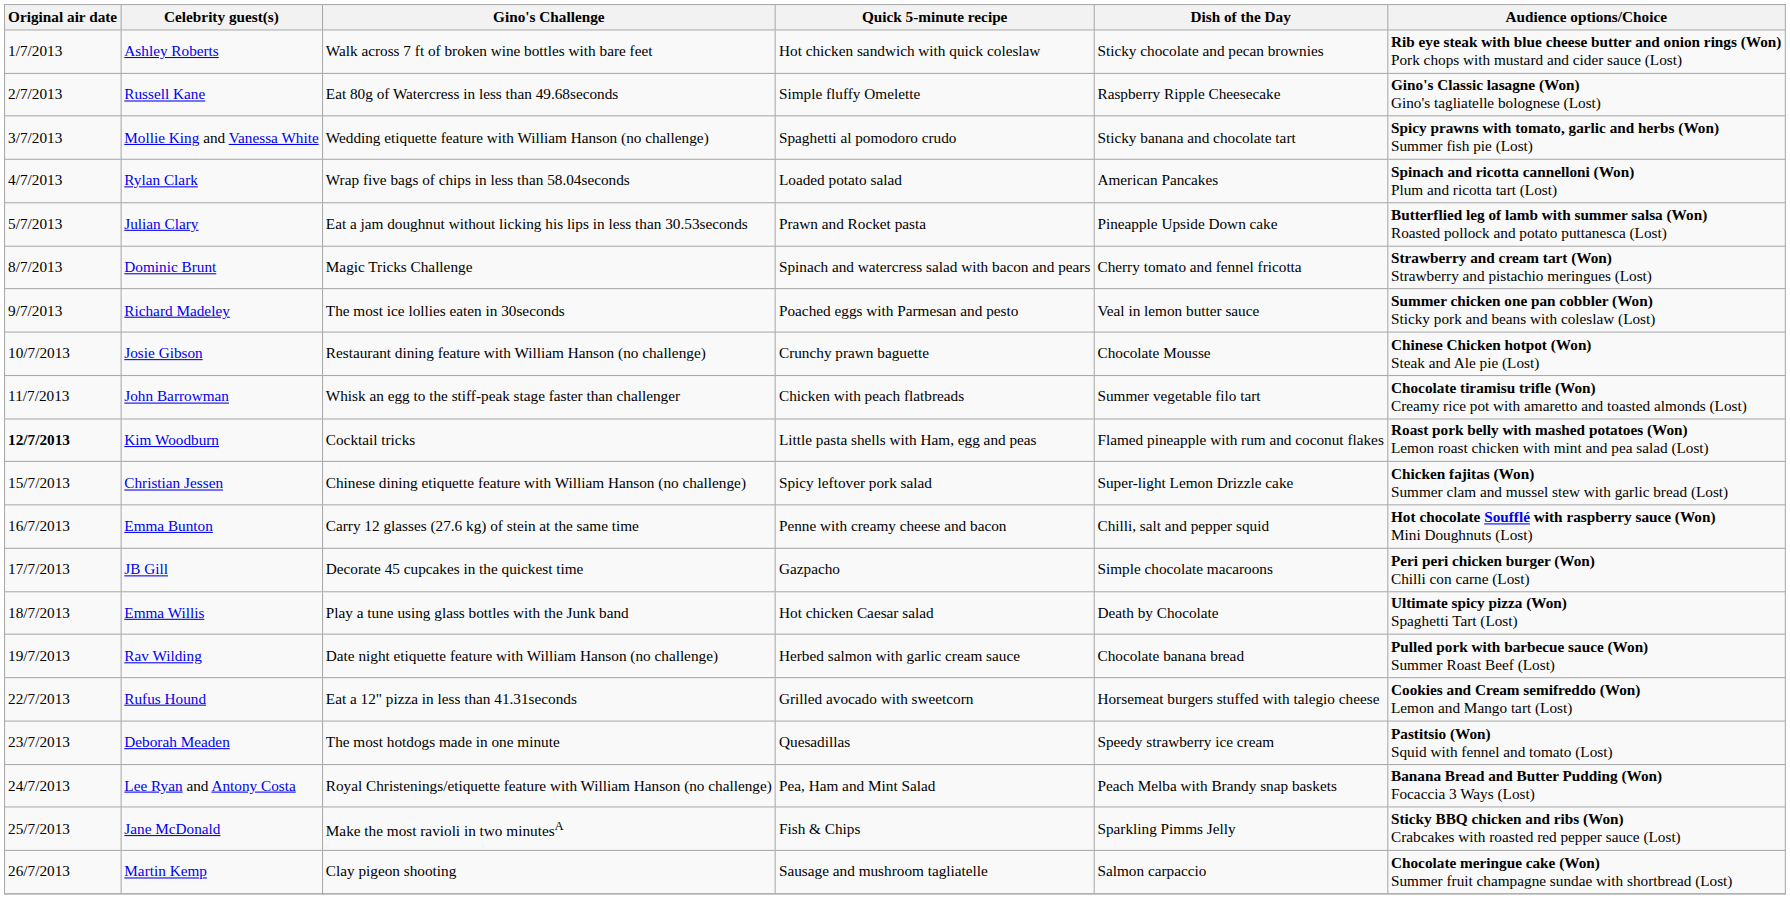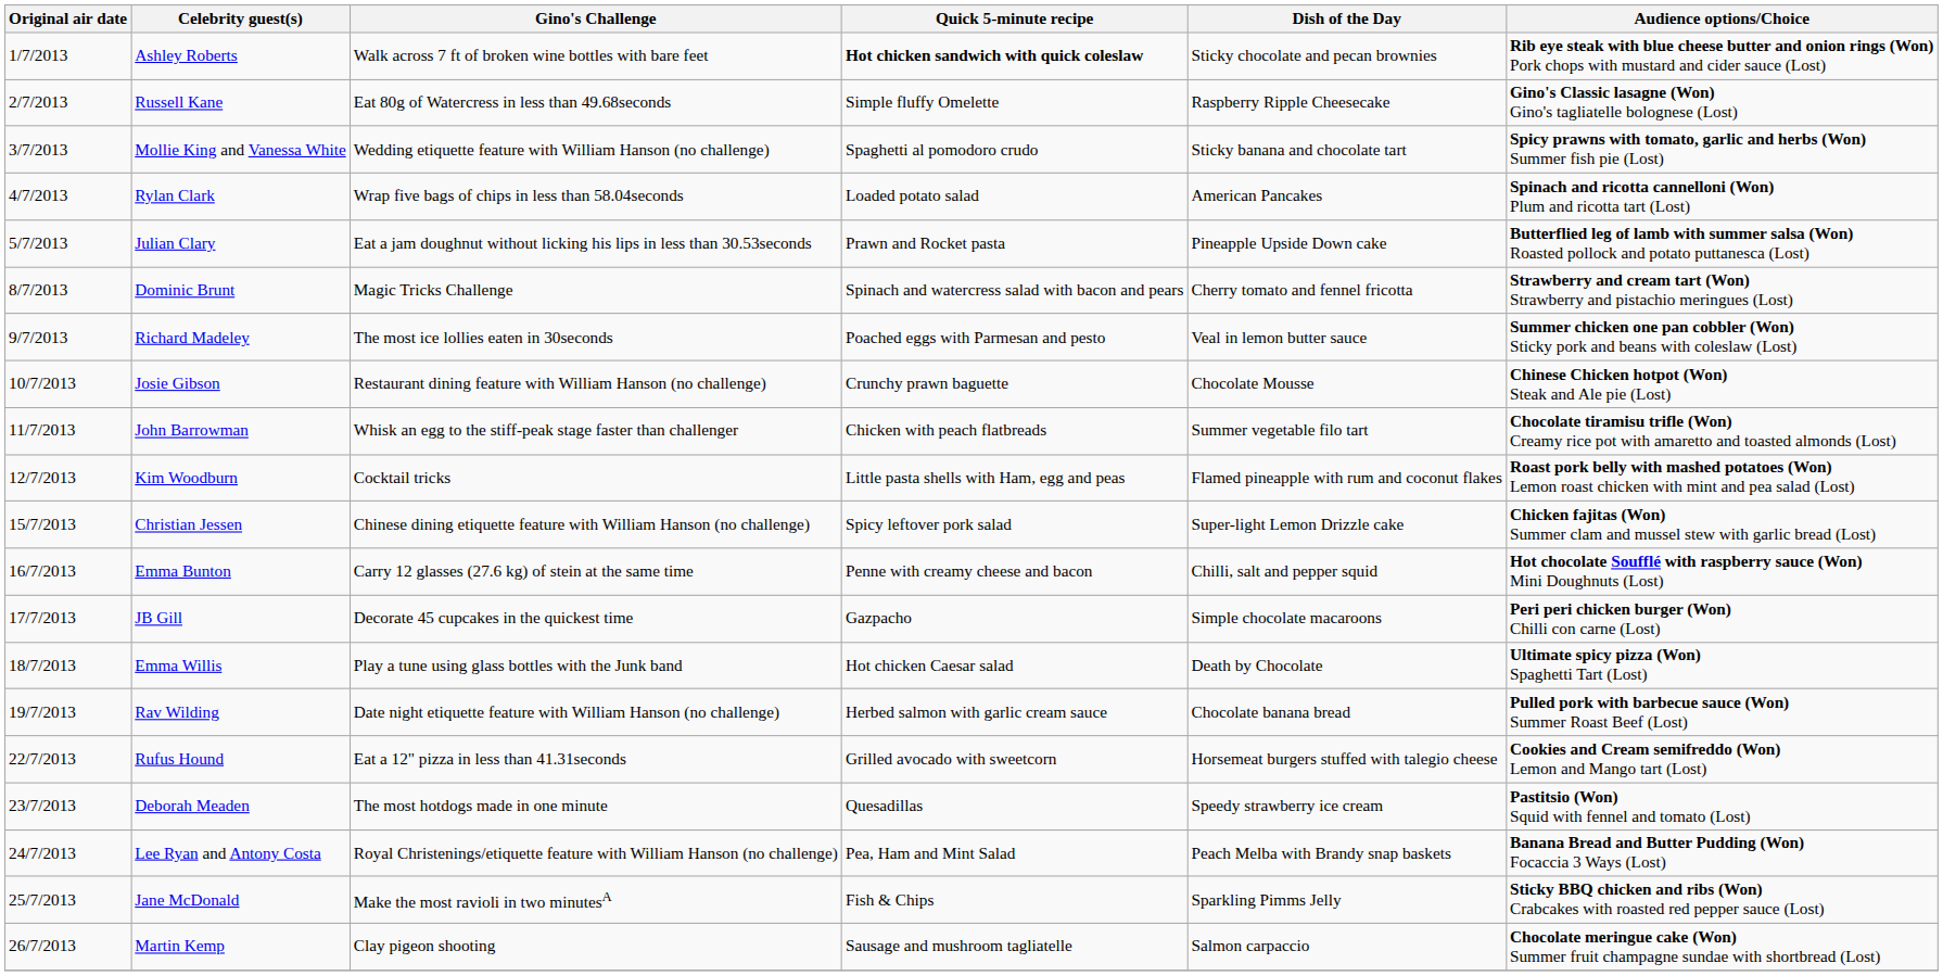Ashley Roberts | Quick 5-minute recipe: normal -> bold
Kim Woodburn | Original air date: bold -> normal
